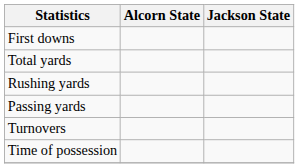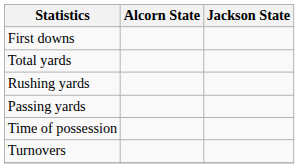rows swapped: Turnovers <-> Time of possession
